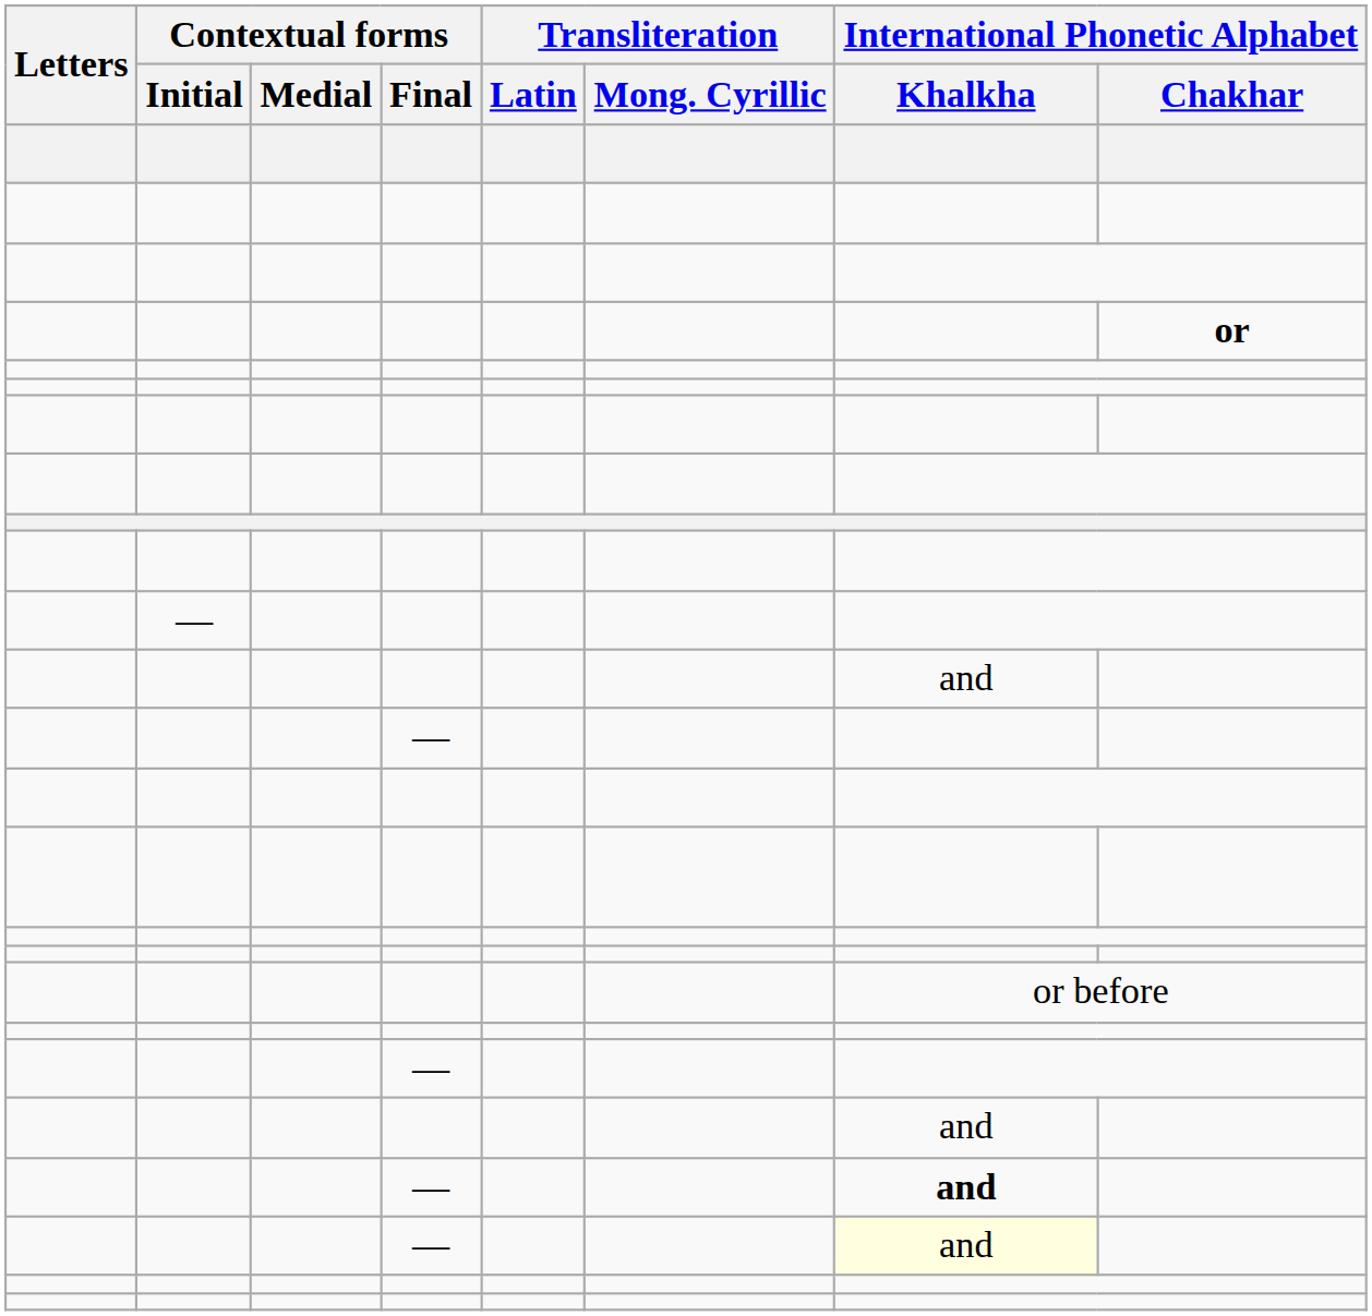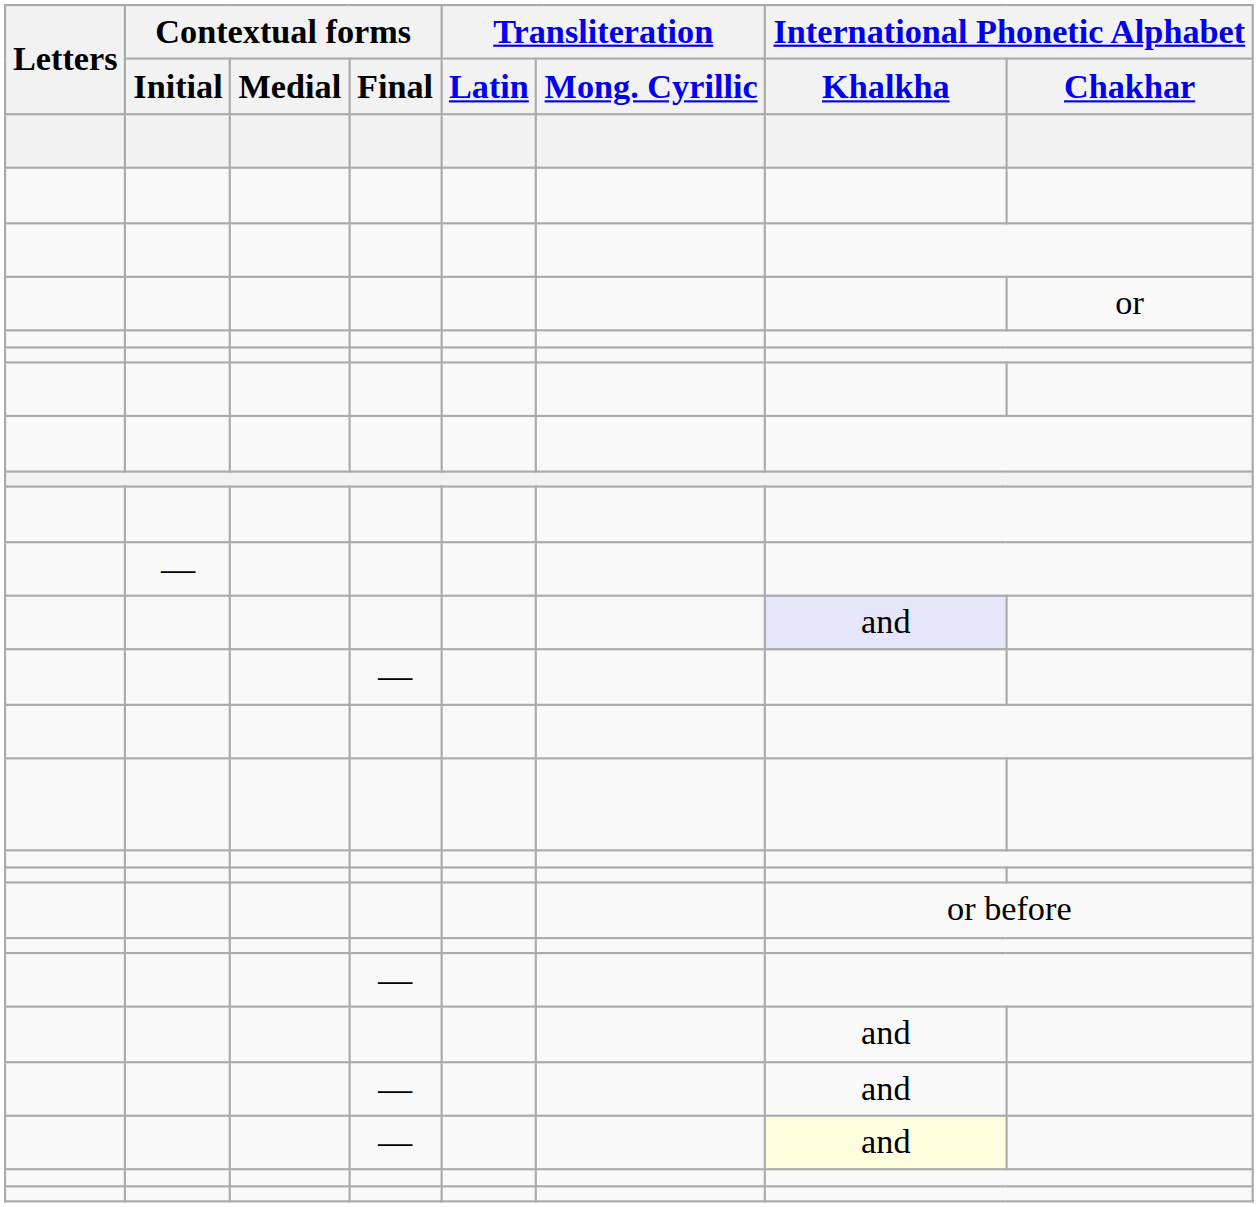row 6 | International Phonetic Alphabet / Chakhar: bold -> normal
row 14 | International Phonetic Alphabet / Khalkha: no background -> lavender background
row 24 | International Phonetic Alphabet / Khalkha: bold -> normal
